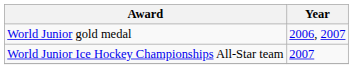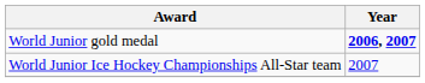World Junior gold medal | Year: normal -> bold
